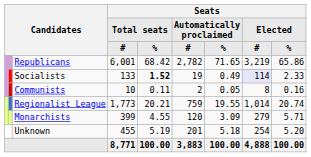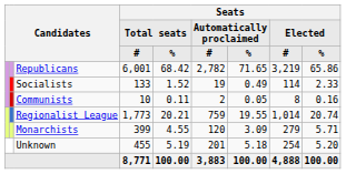Socialists | Seats / Total seats / %: bold -> normal
Socialists | Seats / Elected / #: lavender background -> no background
